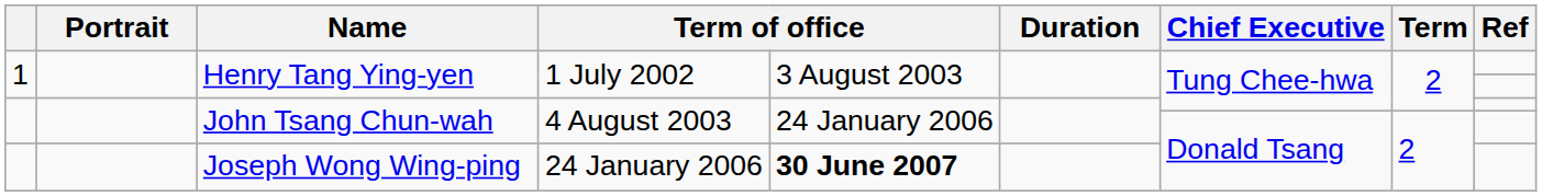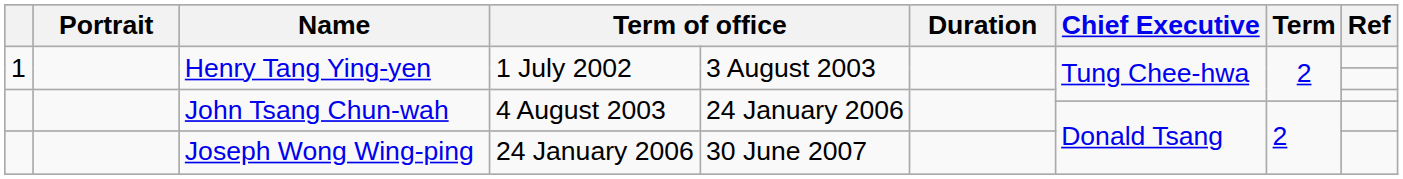Joseph Wong Wing-ping | column 5: bold -> normal
